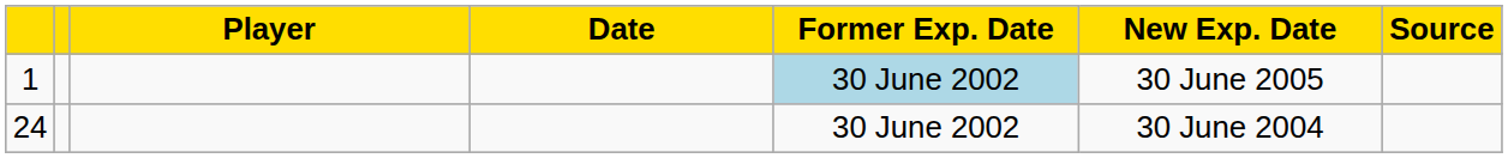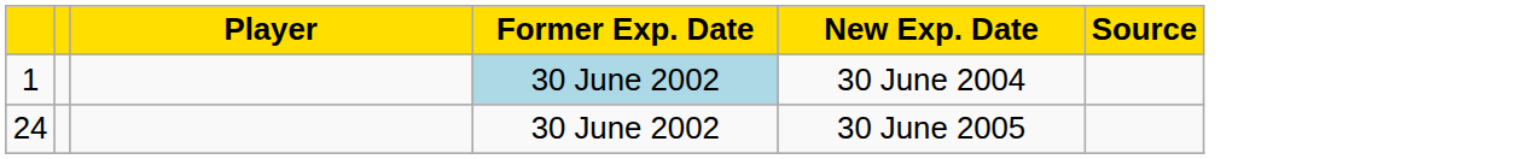- column: Date
1 | New Exp. Date: 30 June 2005 -> 30 June 2004
24 | New Exp. Date: 30 June 2004 -> 30 June 2005
